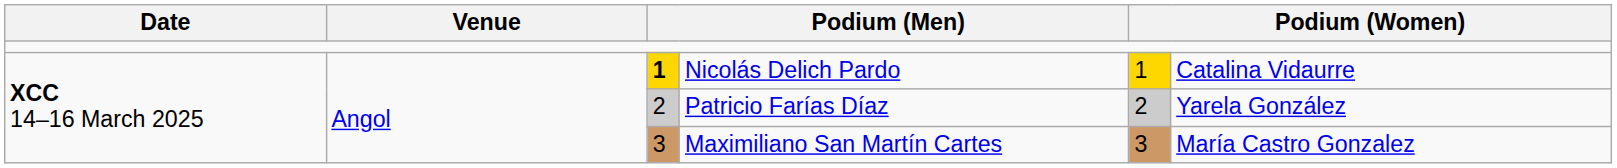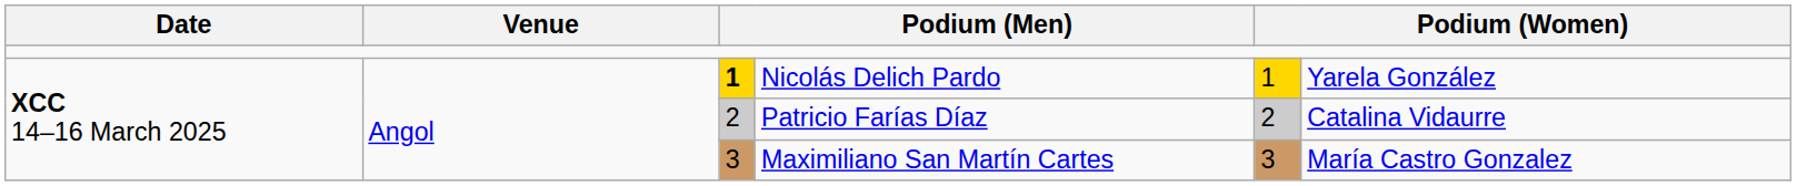Nicolás Delich Pardo | column 6: Catalina Vidaurre -> Yarela González
Patricio Farías Díaz | column 6: Yarela González -> Catalina Vidaurre
